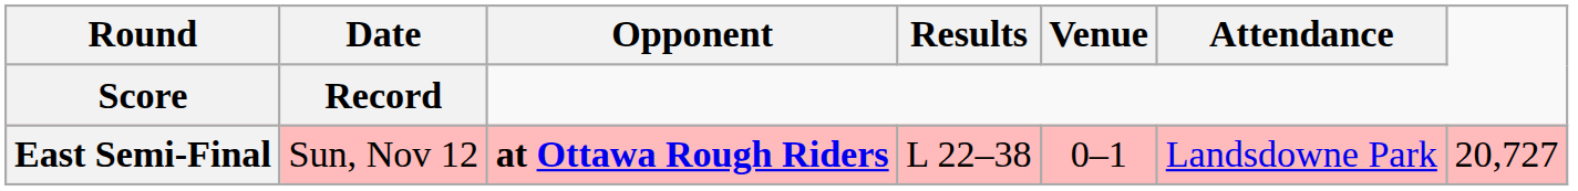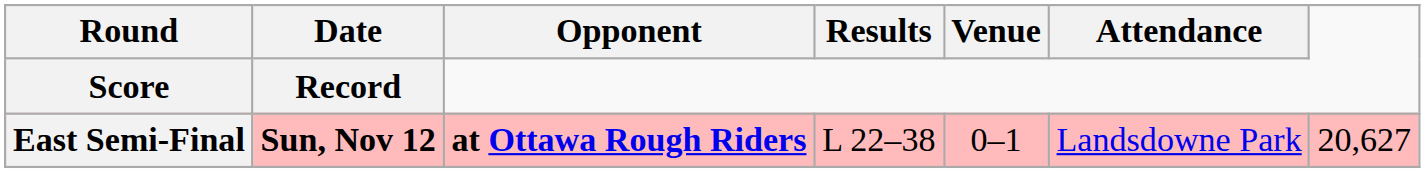East Semi-Final | Date / Record: normal -> bold
East Semi-Final | column 7: 20,727 -> 20,627
